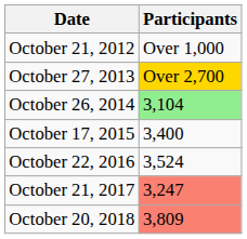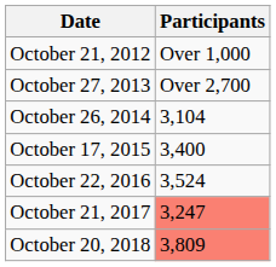October 27, 2013 | Participants: gold background -> no background
October 26, 2014 | Participants: lightgreen background -> no background
